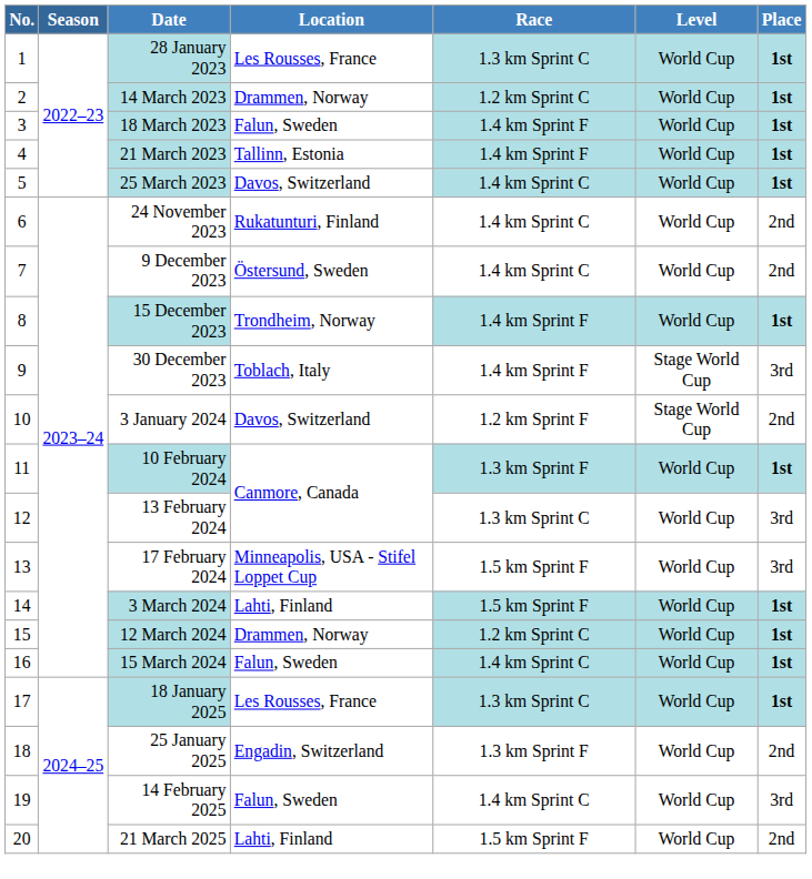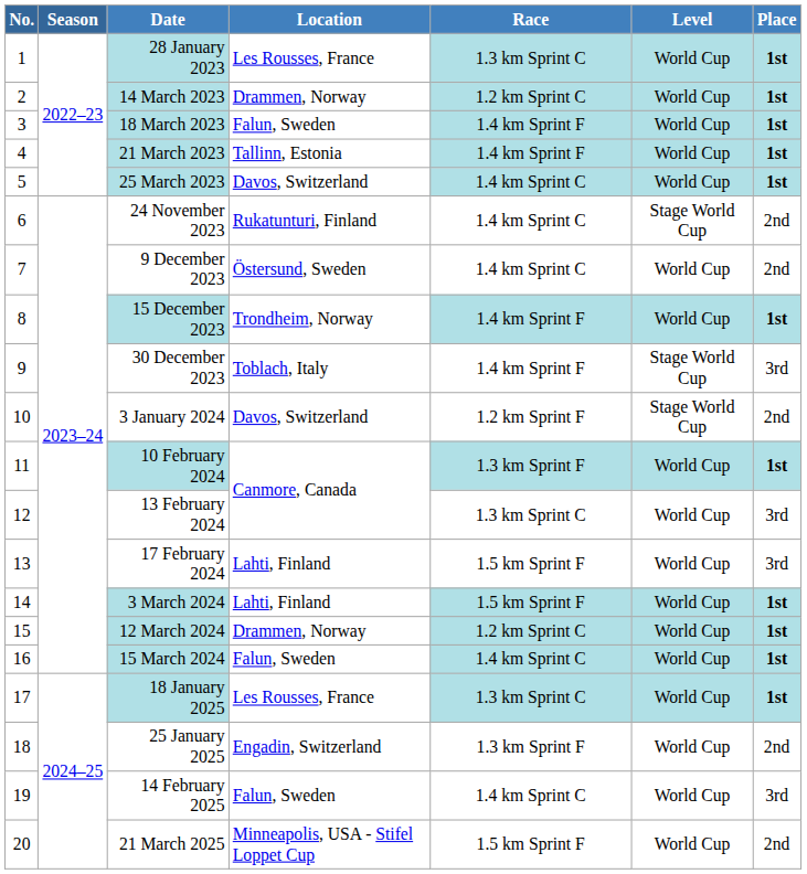24 November 2023 | Level: World Cup -> Stage World Cup
17 February 2024 | Location: Minneapolis, USA - Stifel Loppet Cup -> Lahti, Finland
21 March 2025 | Location: Lahti, Finland -> Minneapolis, USA - Stifel Loppet Cup
